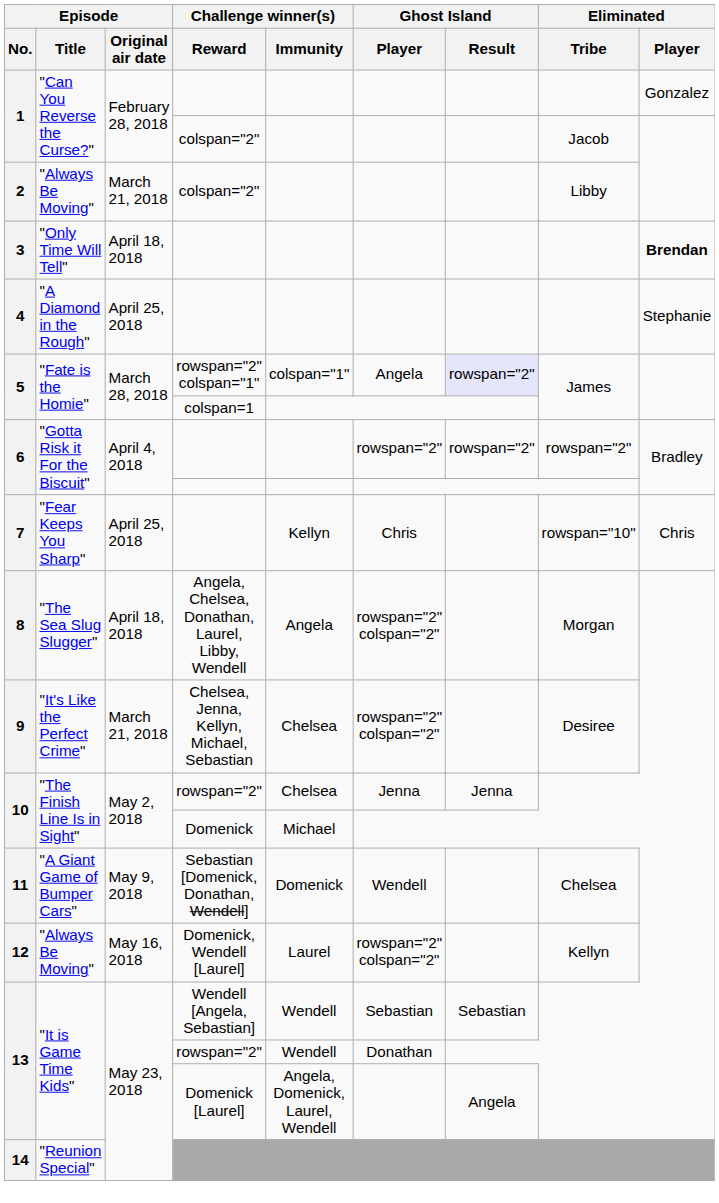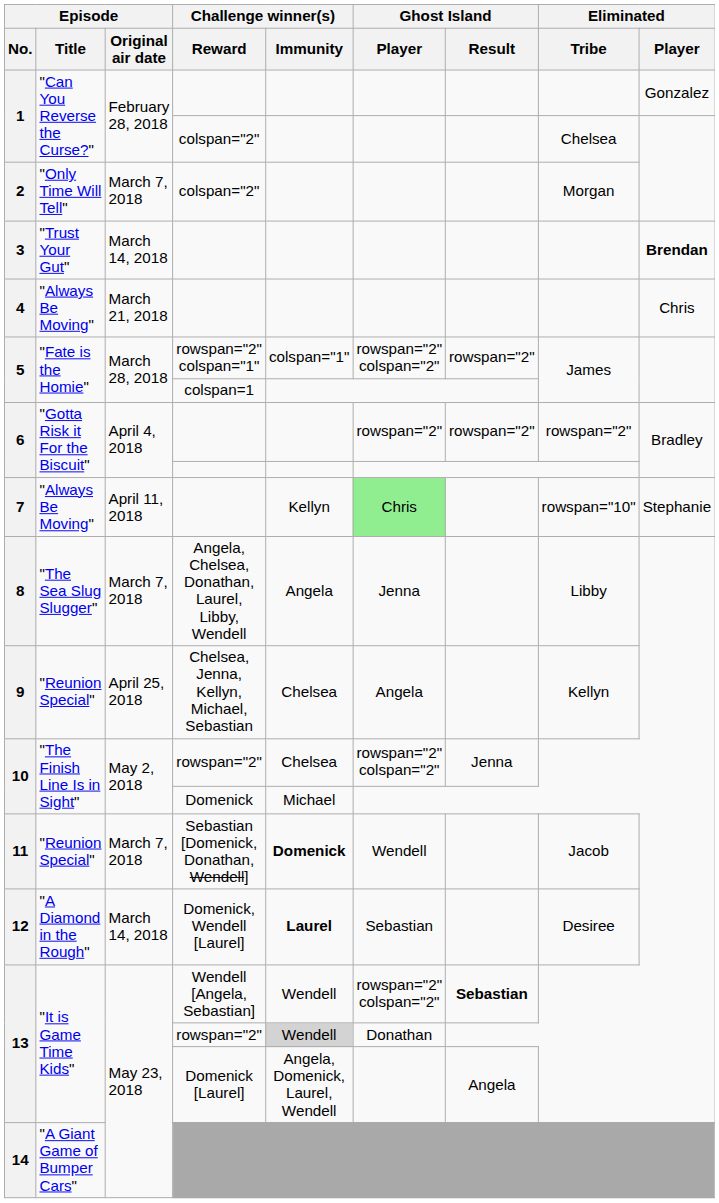1 / colspan="2" | Eliminated / Tribe: Jacob -> Chelsea
2 | Episode / Title: "Always Be Moving" -> "Only Time Will Tell"
2 | Episode / Original air date: March 21, 2018 -> March 7, 2018
2 | Eliminated / Tribe: Libby -> Morgan
3 | Episode / Title: "Only Time Will Tell" -> "Trust Your Gut"
3 | Episode / Original air date: April 18, 2018 -> March 14, 2018
4 | Episode / Title: "A Diamond in the Rough" -> "Always Be Moving"
4 | Episode / Original air date: April 25, 2018 -> March 21, 2018
4 | Eliminated / Player: Stephanie -> Chris
5 / rowspan="2" colspan="1" | Ghost Island / Player: Angela -> rowspan="2" colspan="2"
5 / rowspan="2" colspan="1" | Ghost Island / Result: lavender background -> no background
7 | Episode / Title: "Fear Keeps You Sharp" -> "Always Be Moving"
7 | Episode / Original air date: April 25, 2018 -> April 11, 2018
7 | Ghost Island / Player: no background -> lightgreen background
7 | Eliminated / Player: Chris -> Stephanie
8 | Episode / Original air date: April 18, 2018 -> March 7, 2018
8 | Ghost Island / Player: rowspan="2" colspan="2" -> Jenna
8 | Eliminated / Tribe: Morgan -> Libby
9 | Episode / Title: "It's Like the Perfect Crime" -> "Reunion Special"
9 | Episode / Original air date: March 21, 2018 -> April 25, 2018
9 | Ghost Island / Player: rowspan="2" colspan="2" -> Angela
9 | Eliminated / Tribe: Desiree -> Kellyn
10 / rowspan="2" | Ghost Island / Player: Jenna -> rowspan="2" colspan="2"
11 | Episode / Title: "A Giant Game of Bumper Cars" -> "Reunion Special"
11 | Episode / Original air date: May 9, 2018 -> March 7, 2018
11 | Challenge winner(s) / Immunity: normal -> bold
11 | Eliminated / Tribe: Chelsea -> Jacob
12 | Episode / Title: "Always Be Moving" -> "A Diamond in the Rough"
12 | Episode / Original air date: May 16, 2018 -> March 14, 2018
12 | Challenge winner(s) / Immunity: normal -> bold
12 | Ghost Island / Player: rowspan="2" colspan="2" -> Sebastian
12 | Eliminated / Tribe: Kellyn -> Desiree
13 / Wendell [Angela, Sebastian] | Ghost Island / Player: Sebastian -> rowspan="2" colspan="2"
13 / Wendell [Angela, Sebastian] | Ghost Island / Result: normal -> bold
13 / rowspan="2" | Challenge winner(s) / Immunity: no background -> lightgrey background
14 | Episode / Title: "Reunion Special" -> "A Giant Game of Bumper Cars"
